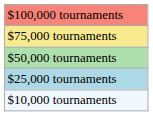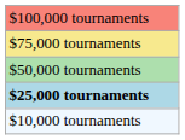row 4 | column 1: normal -> bold
